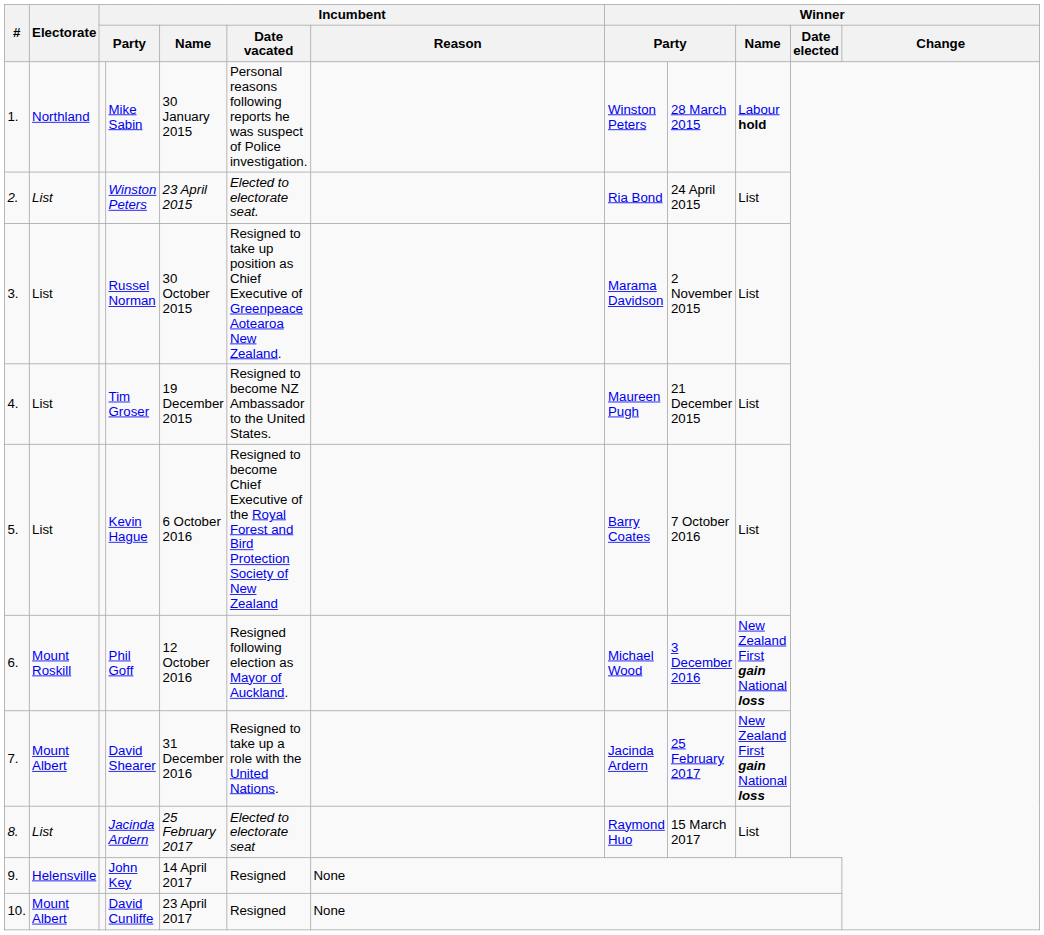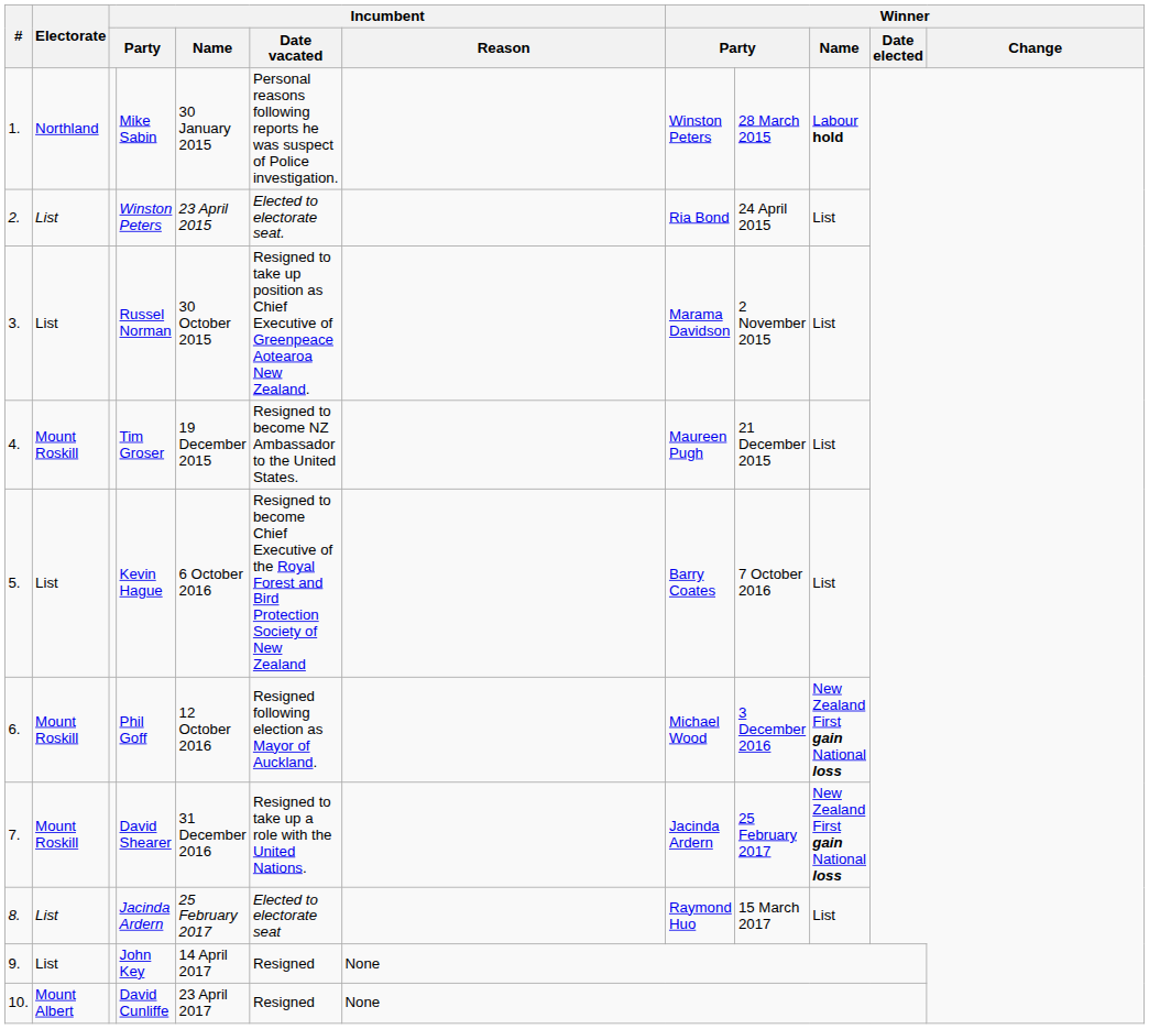Tim Groser | Electorate: List -> Mount Roskill
David Shearer | Electorate: Mount Albert -> Mount Roskill
John Key | Electorate: Helensville -> List
